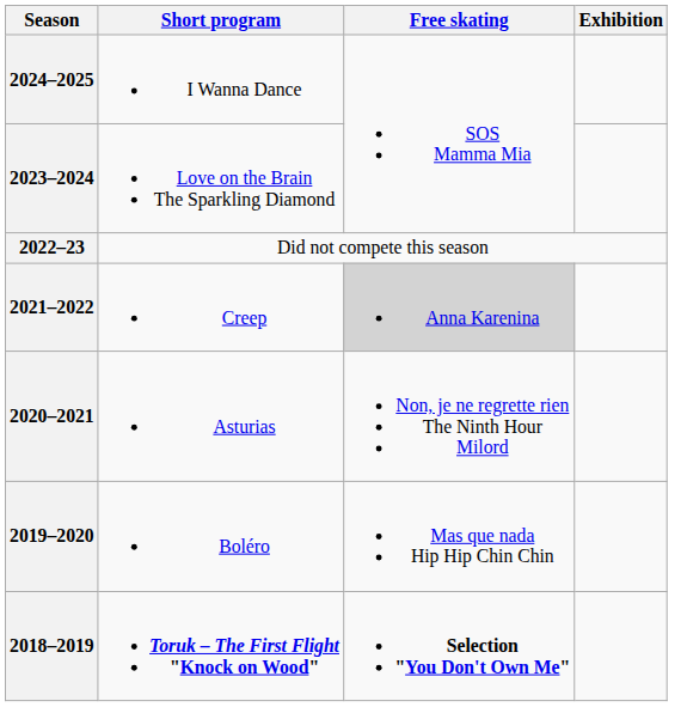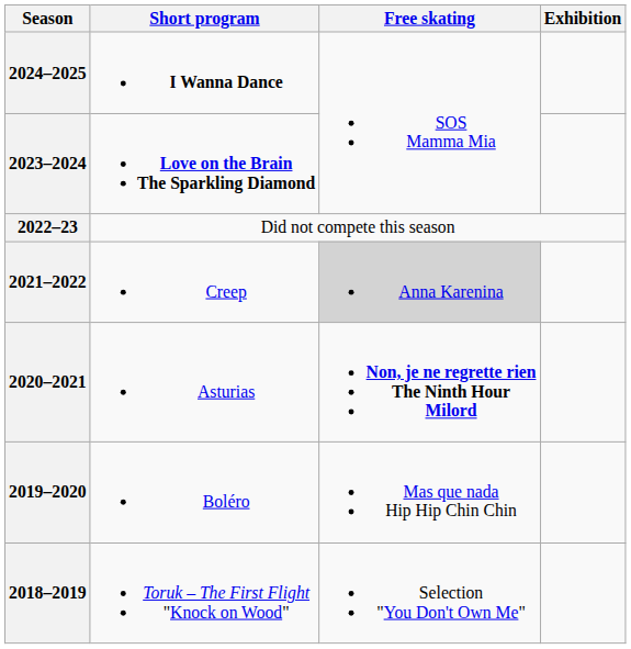2024–2025 | Short program: normal -> bold
2023–2024 | Short program: normal -> bold
2020–2021 | Free skating: normal -> bold
2018–2019 | Short program: bold -> normal
2018–2019 | Free skating: bold -> normal
